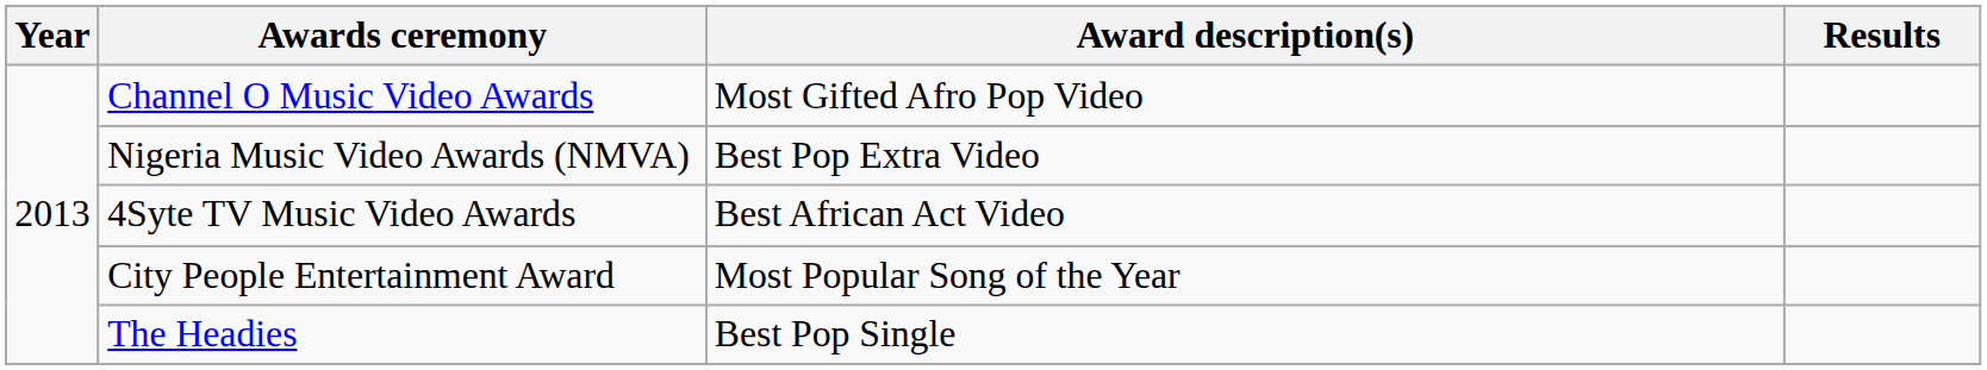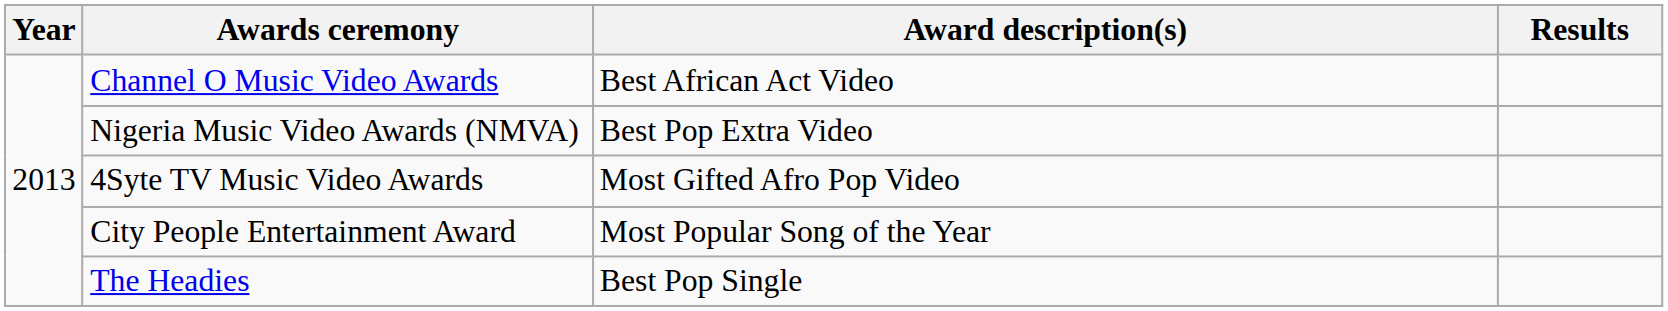Channel O Music Video Awards | Award description(s): Most Gifted Afro Pop Video -> Best African Act Video
4Syte TV Music Video Awards | Award description(s): Best African Act Video -> Most Gifted Afro Pop Video
